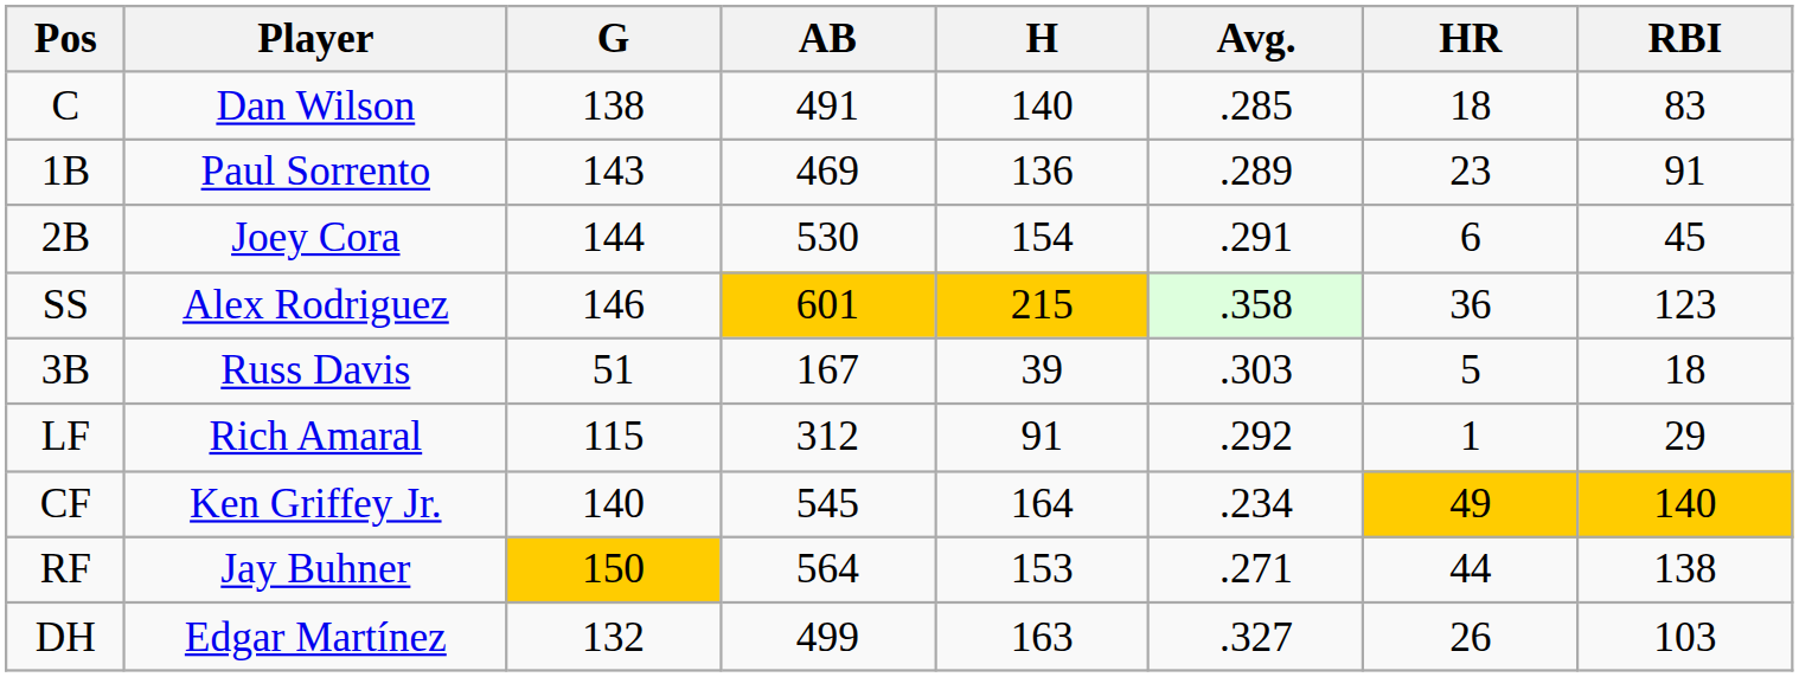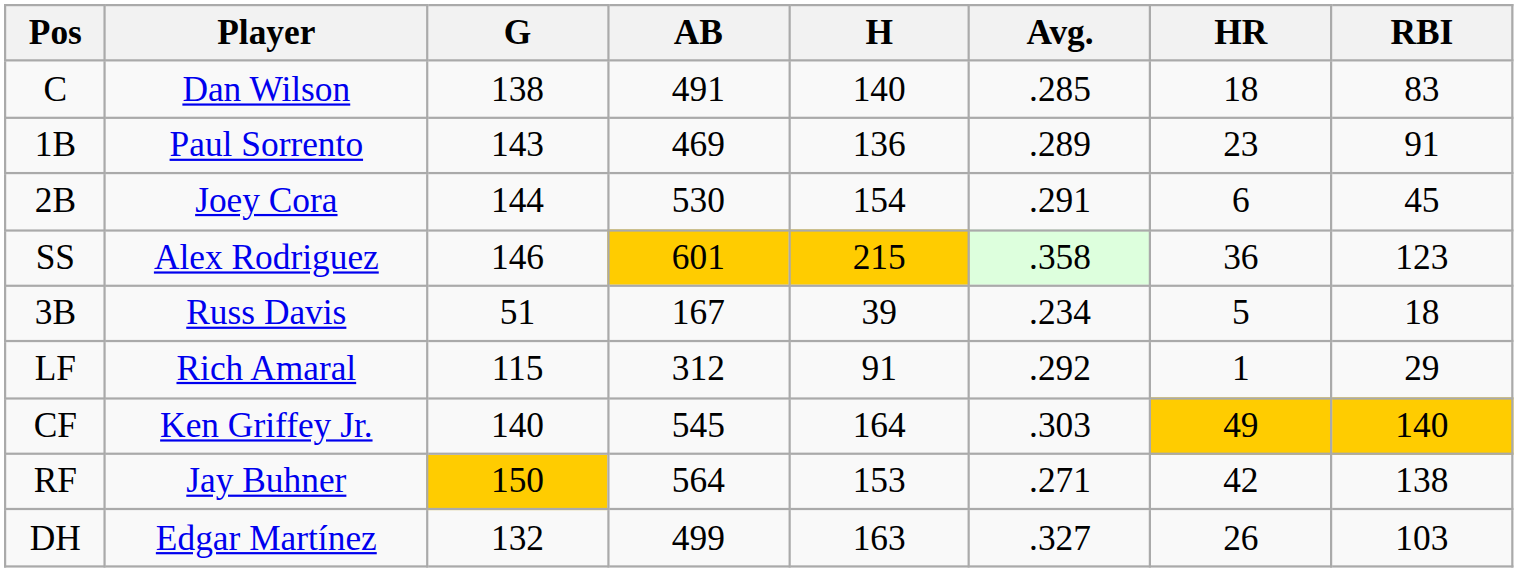3B | Avg.: .303 -> .234
CF | Avg.: .234 -> .303
RF | HR: 44 -> 42
